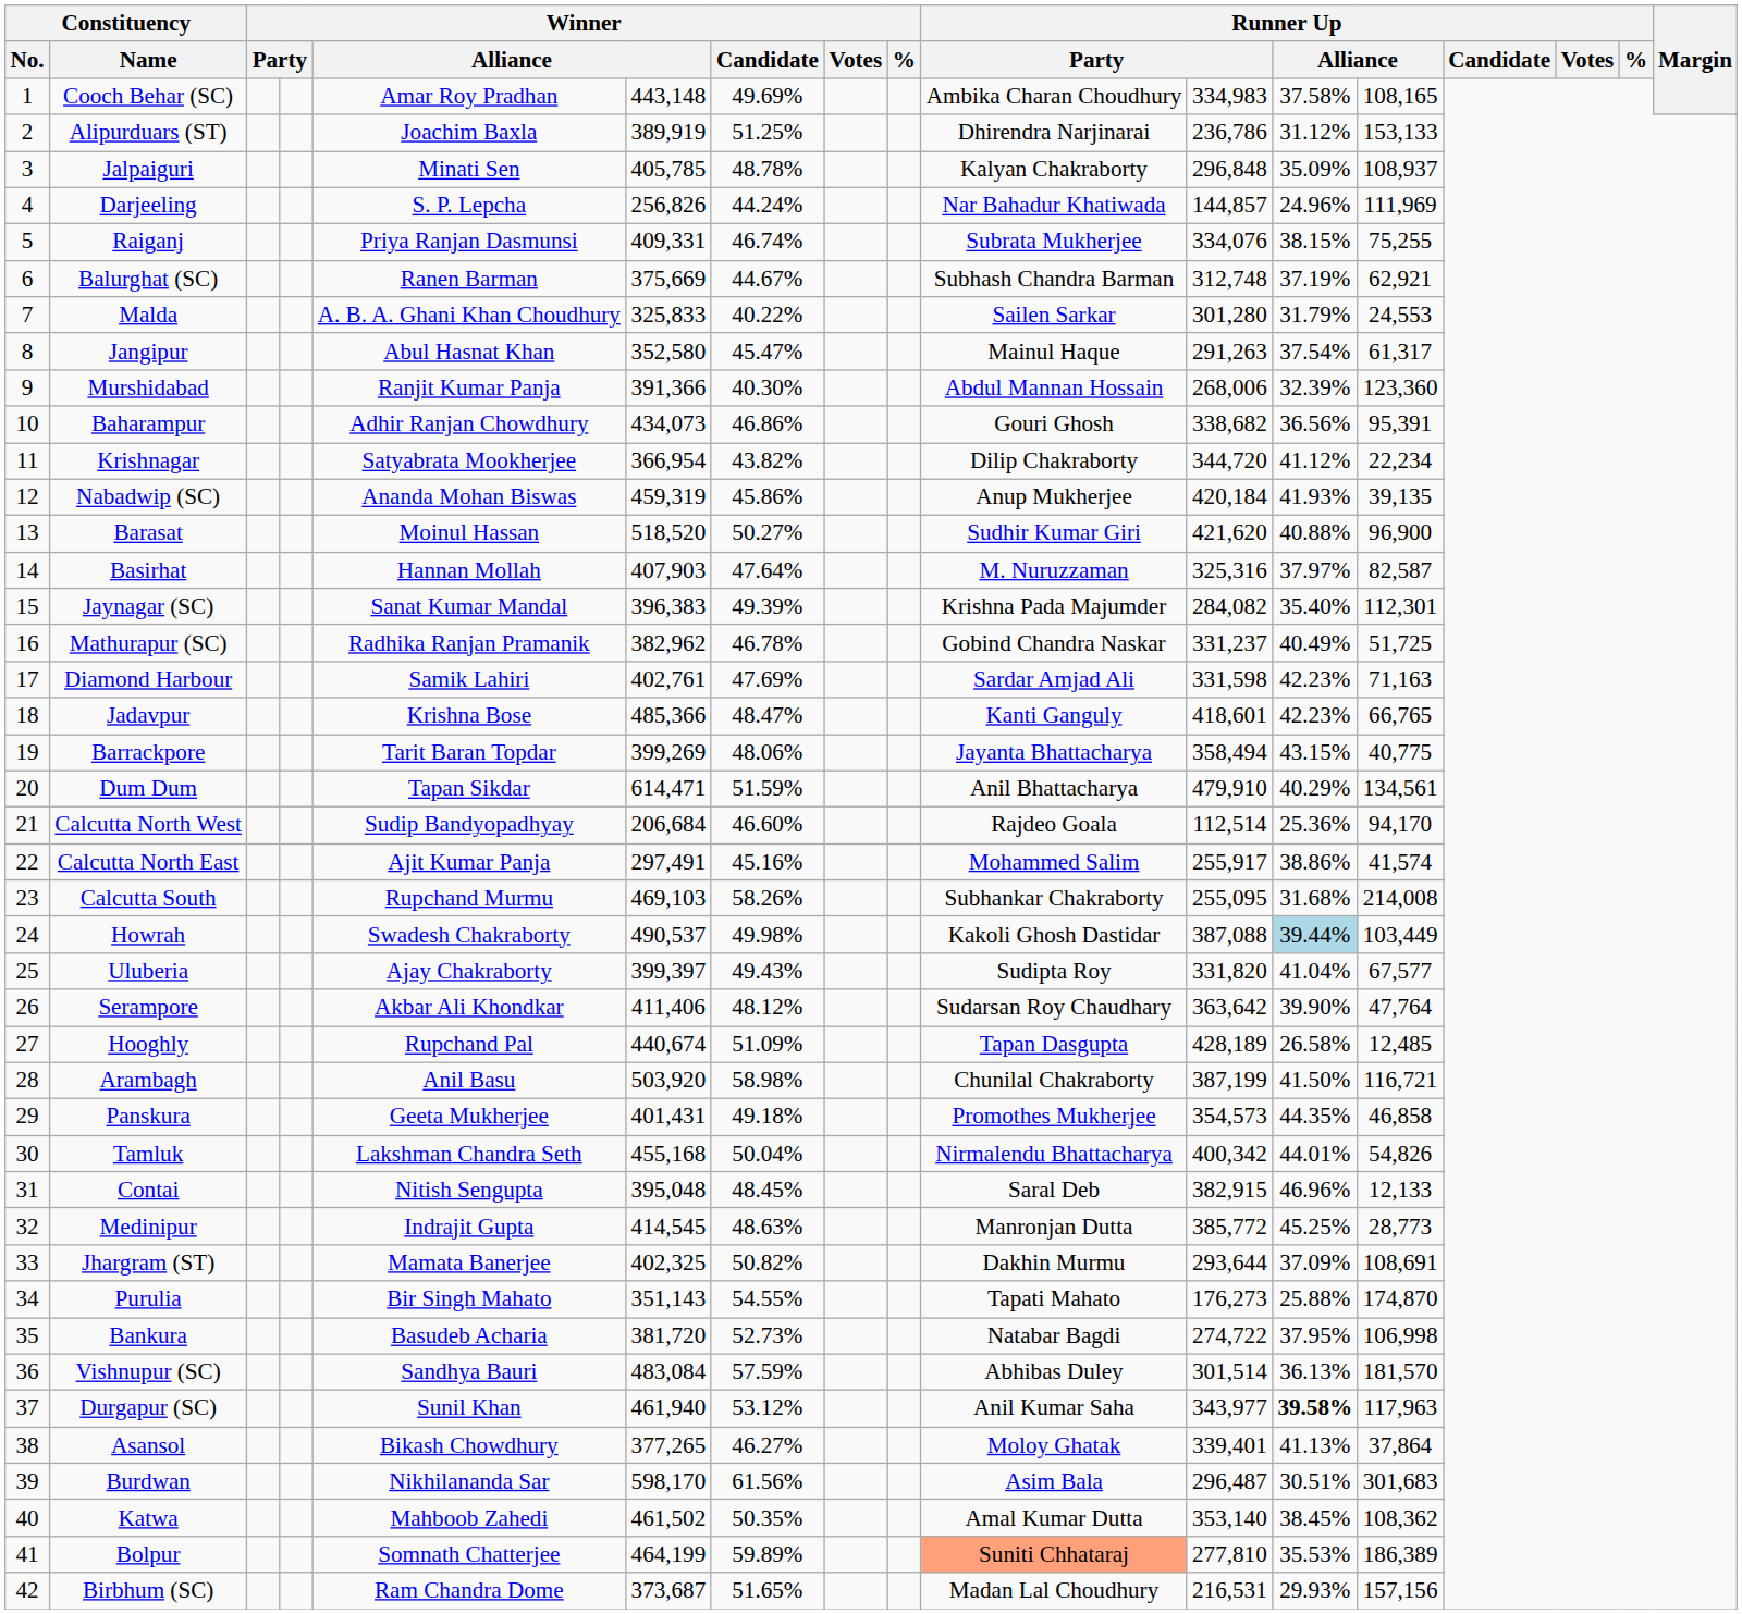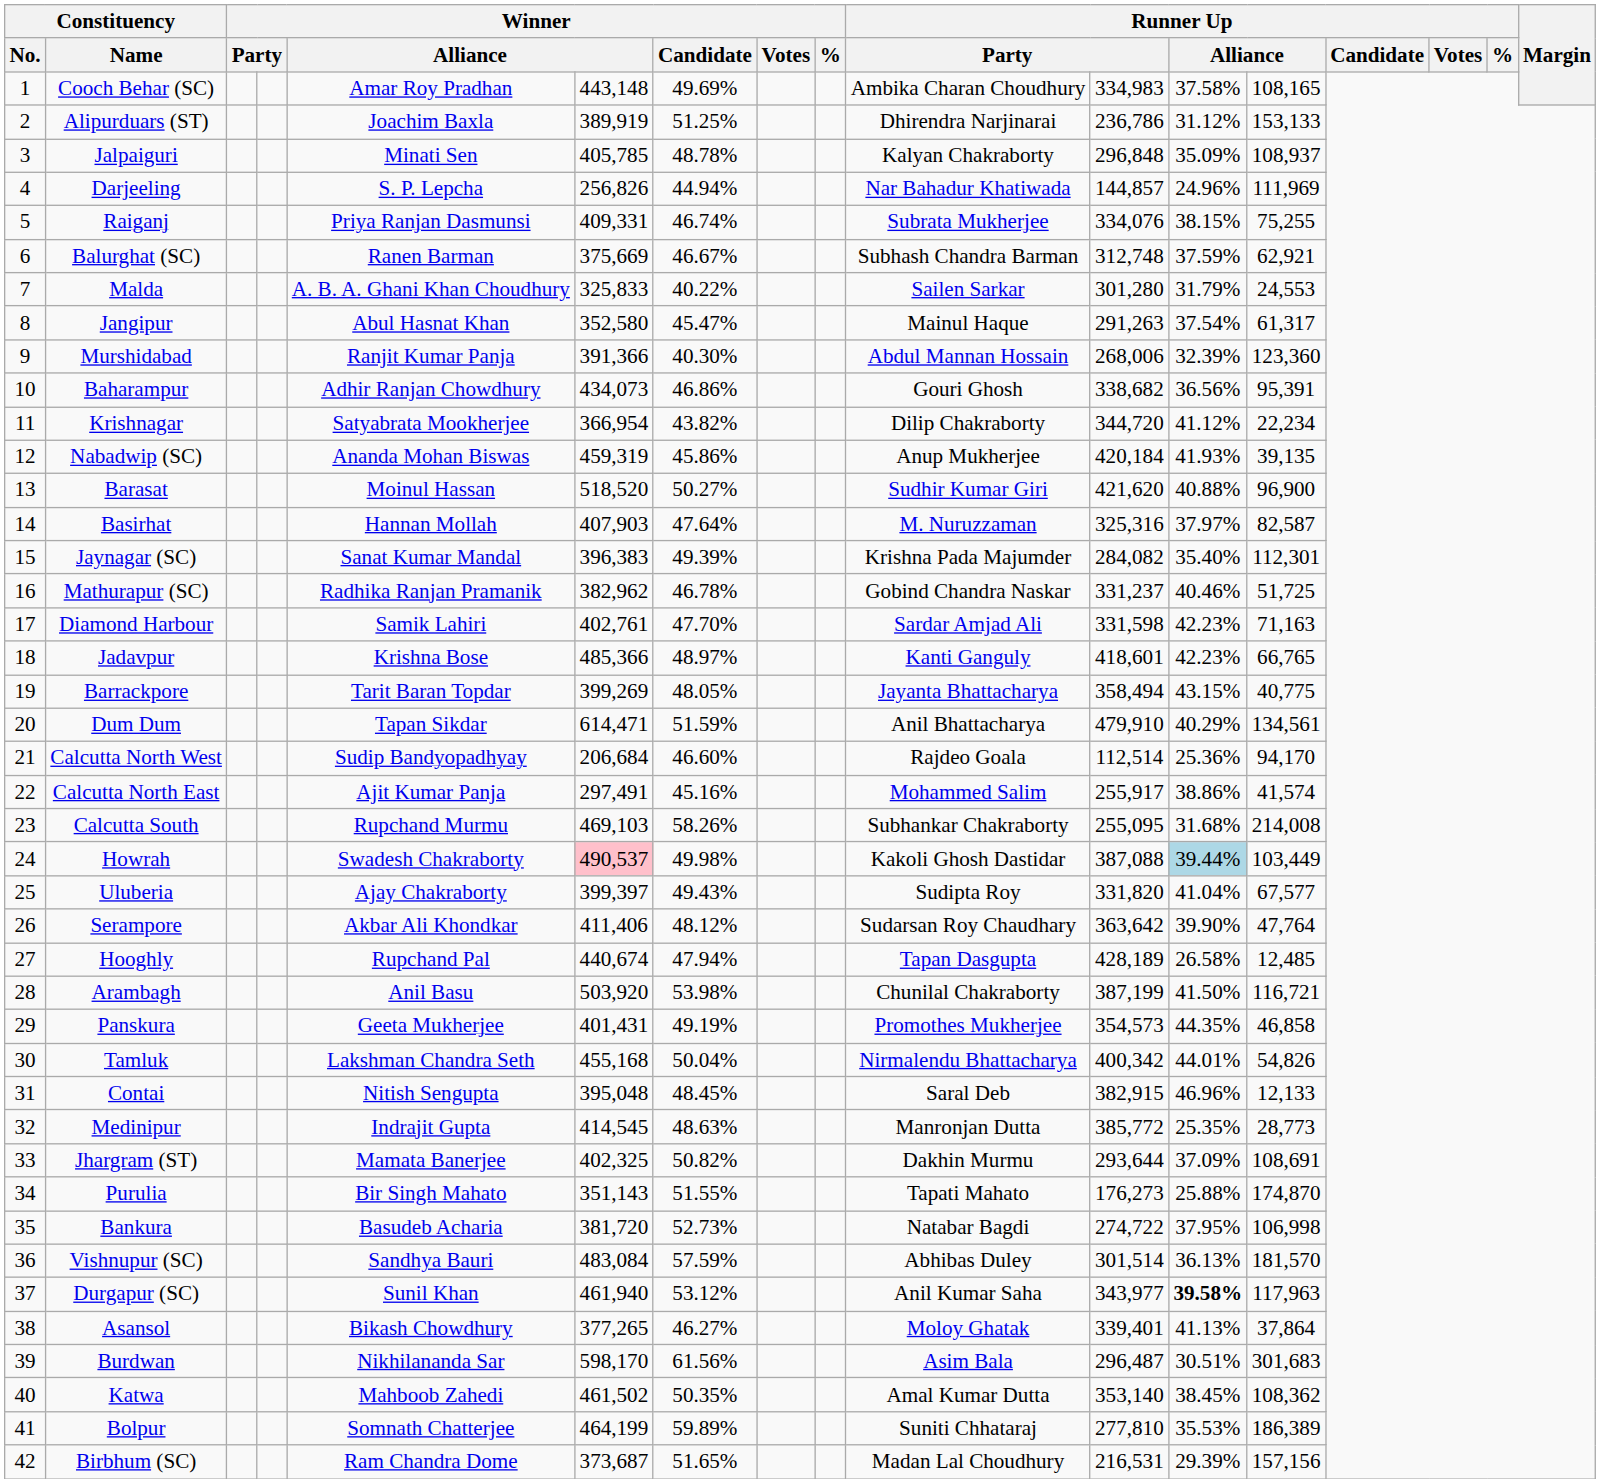Darjeeling | Winner / Candidate: 44.24% -> 44.94%
Balurghat (SC) | Winner / Candidate: 44.67% -> 46.67%
Balurghat (SC) | column 12: 37.19% -> 37.59%
Mathurapur (SC) | column 12: 40.49% -> 40.46%
Diamond Harbour | Winner / Candidate: 47.69% -> 47.70%
Jadavpur | Winner / Candidate: 48.47% -> 48.97%
Barrackpore | Winner / Candidate: 48.06% -> 48.05%
Howrah | column 6: no background -> pink background
Hooghly | Winner / Candidate: 51.09% -> 47.94%
Arambagh | Winner / Candidate: 58.98% -> 53.98%
Panskura | Winner / Candidate: 49.18% -> 49.19%
Medinipur | column 12: 45.25% -> 25.35%
Purulia | Winner / Candidate: 54.55% -> 51.55%
Bolpur | column 10: lightsalmon background -> no background
Birbhum (SC) | column 12: 29.93% -> 29.39%
